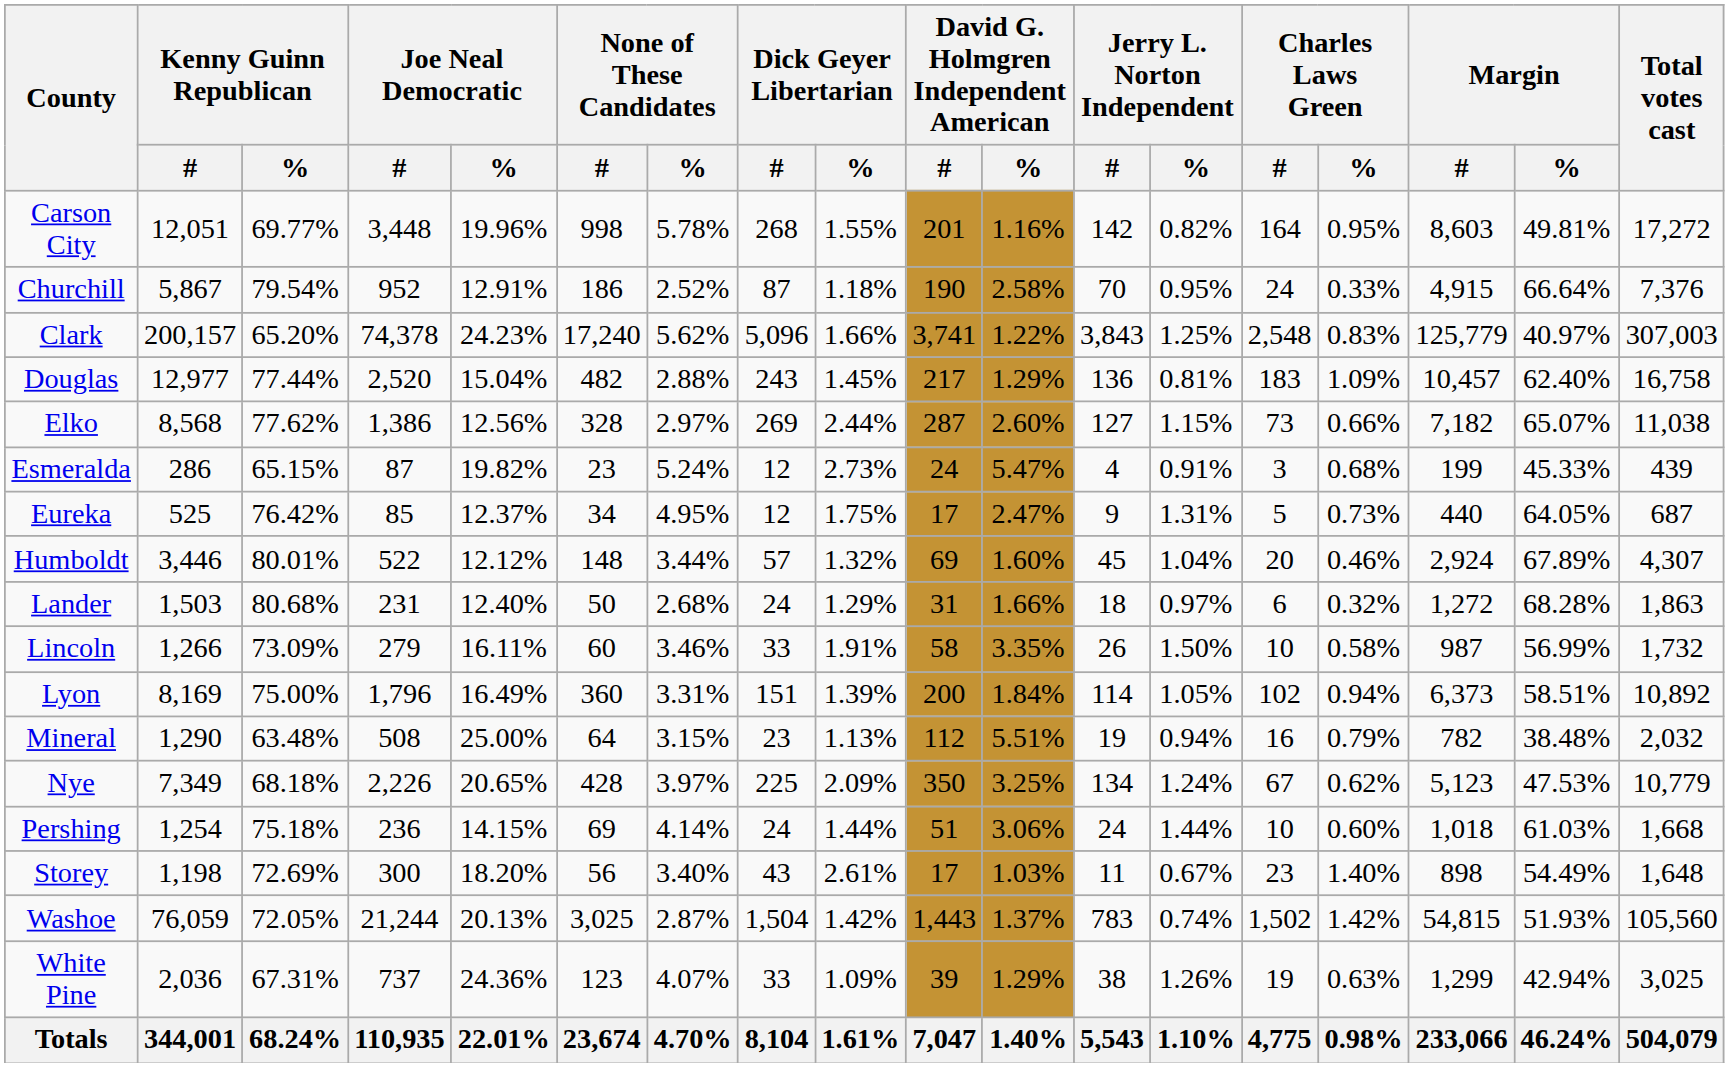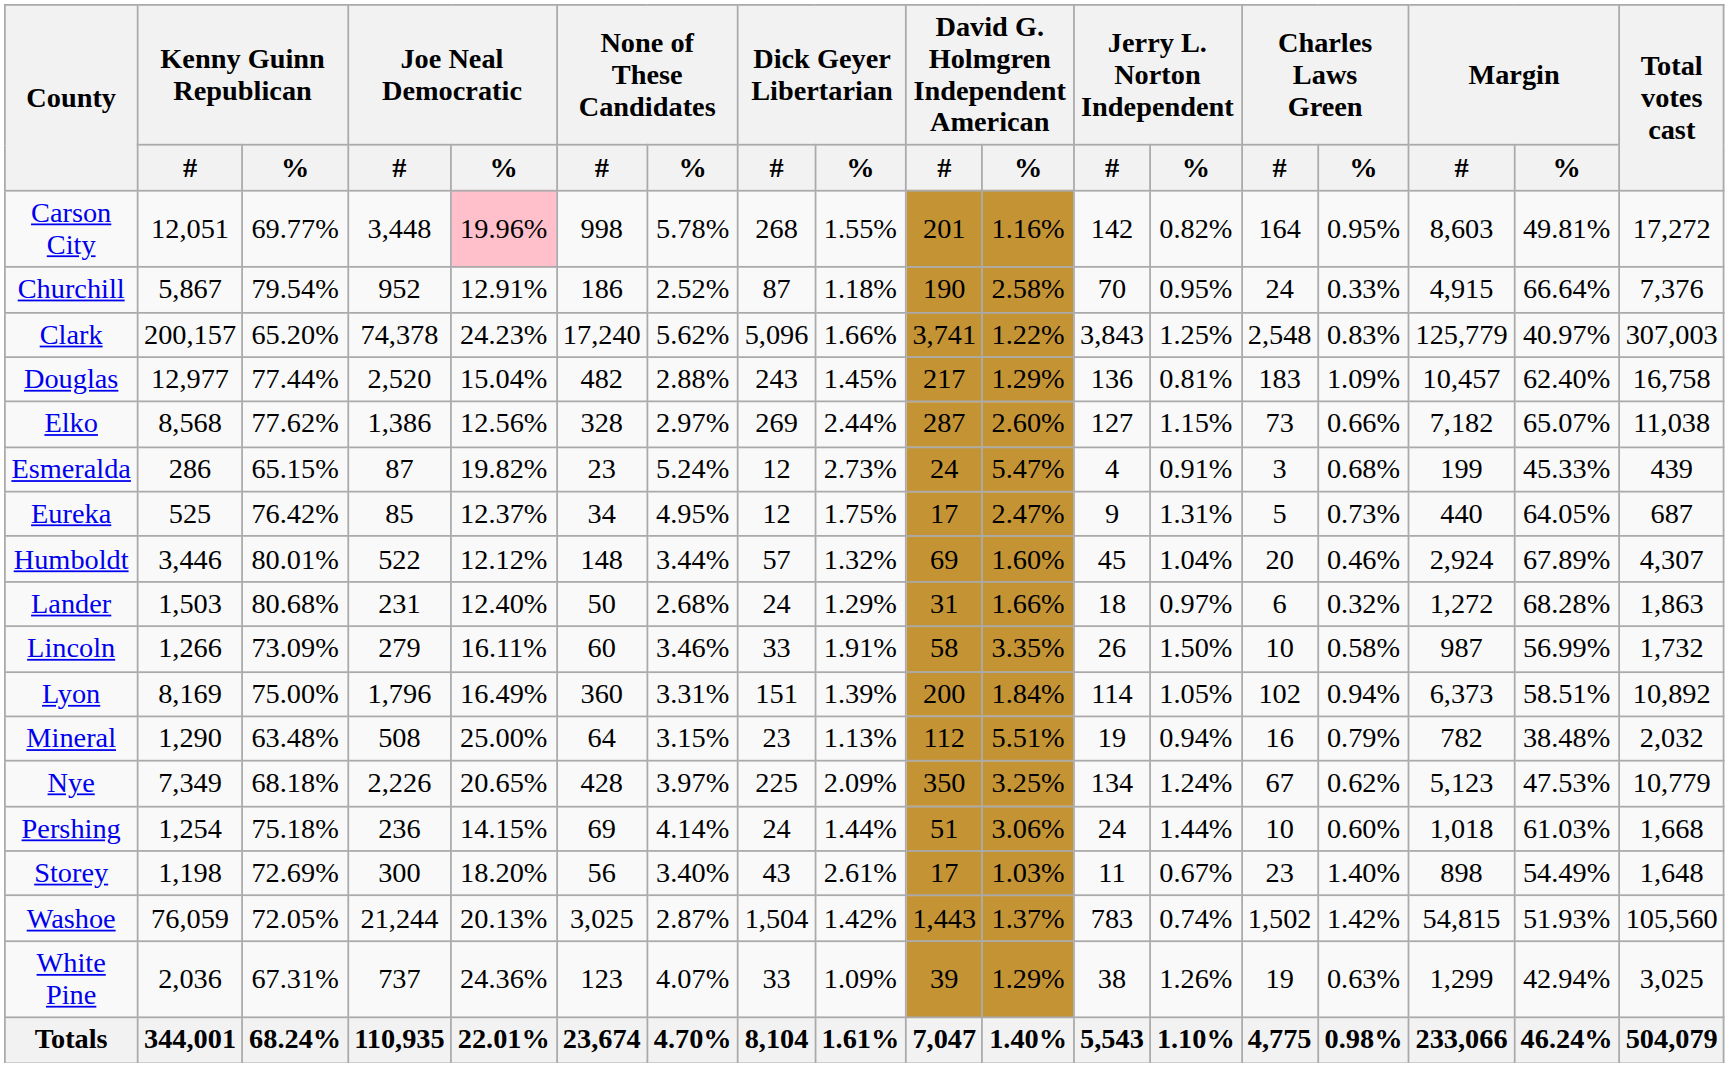Carson City | Joe Neal Democratic / %: no background -> pink background
